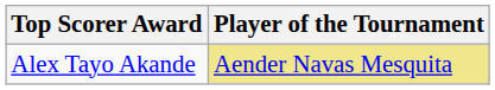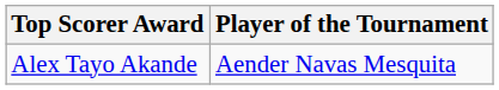Alex Tayo Akande | Player of the Tournament: khaki background -> no background
